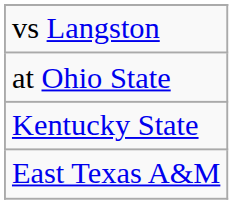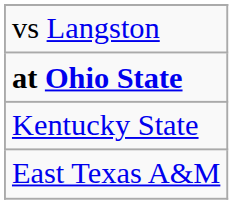row 2 | column 1: normal -> bold
